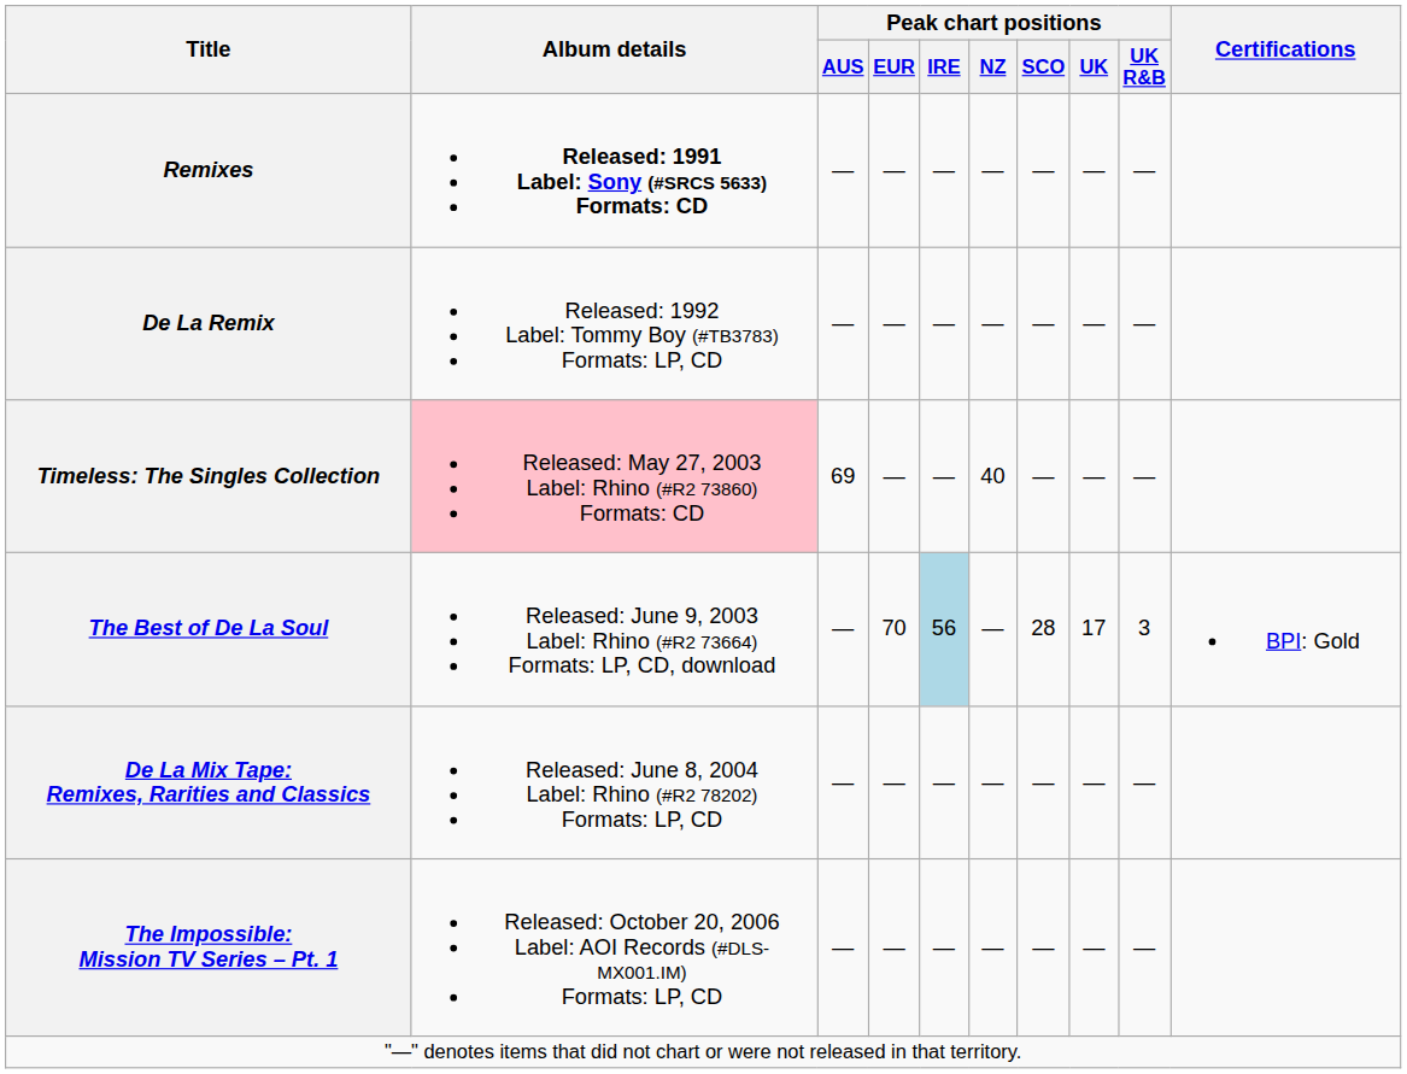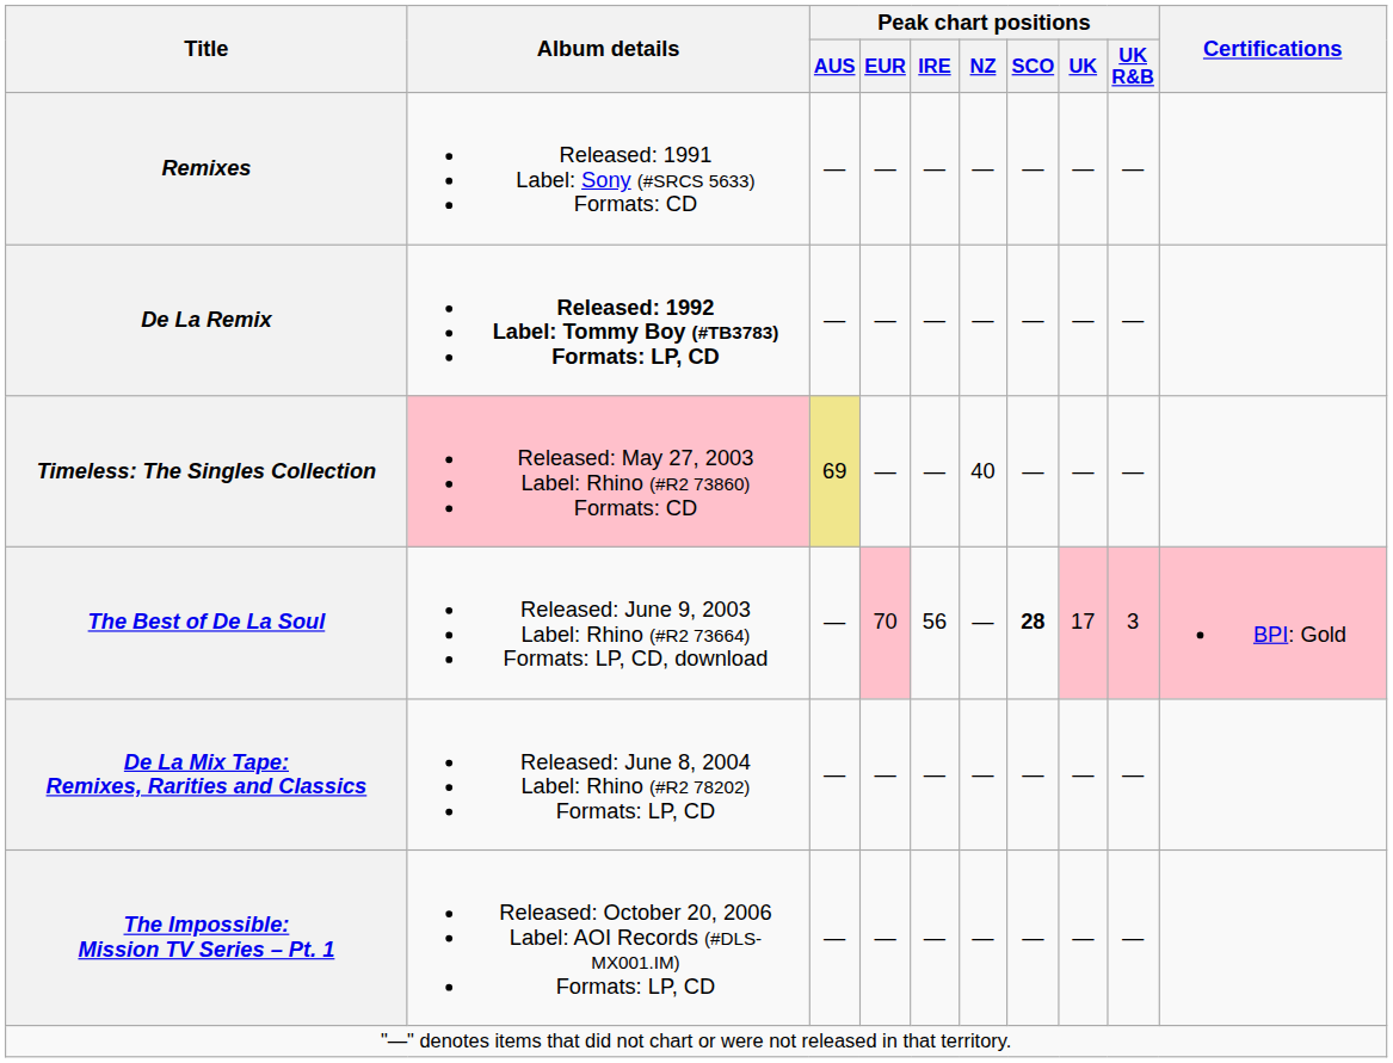Remixes | Album details: bold -> normal
De La Remix | Album details: normal -> bold
Timeless: The Singles Collection | Peak chart positions / AUS: no background -> khaki background
The Best of De La Soul | Peak chart positions / EUR: no background -> pink background
The Best of De La Soul | Peak chart positions / IRE: lightblue background -> no background
The Best of De La Soul | Peak chart positions / SCO: normal -> bold
The Best of De La Soul | Peak chart positions / UK: no background -> pink background
The Best of De La Soul | Peak chart positions / UK R&B: no background -> pink background
The Best of De La Soul | Certifications: no background -> pink background
